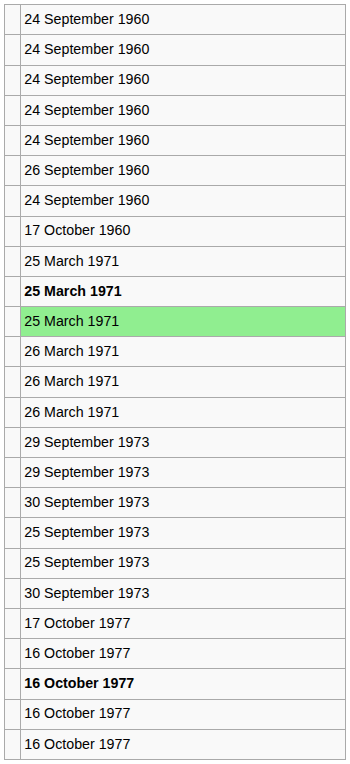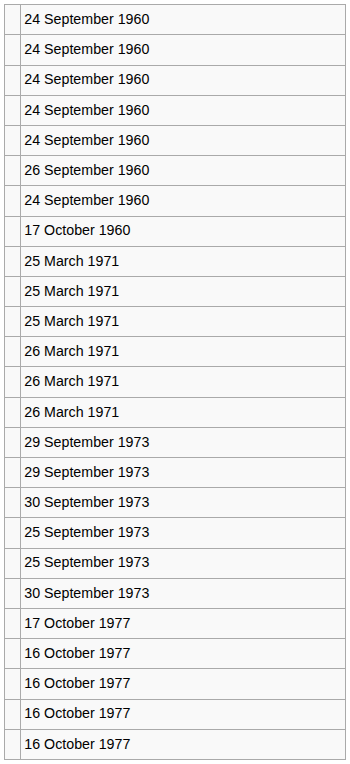row 10 | column 2: bold -> normal
row 11 | column 2: lightgreen background -> no background
row 23 | column 2: bold -> normal
